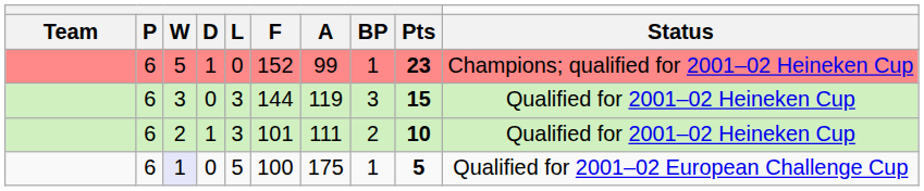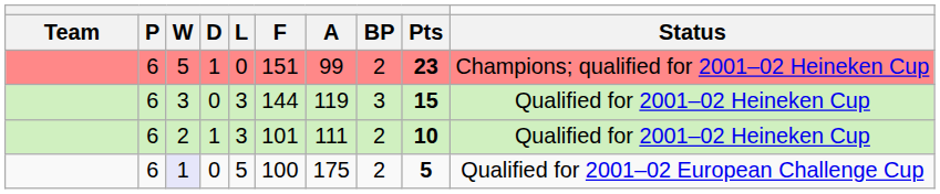row 3 | F: 152 -> 151
row 3 | BP: 1 -> 2
row 6 | BP: 1 -> 2
